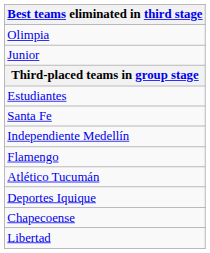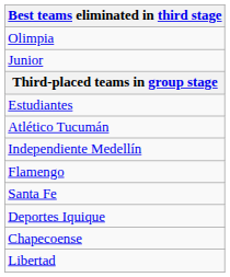row 6 | column 1: Santa Fe -> Atlético Tucumán
row 9 | column 1: Atlético Tucumán -> Santa Fe
